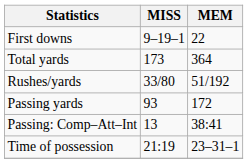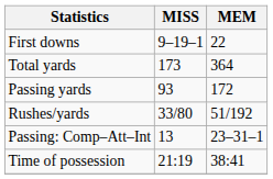rows swapped: Rushes/yards <-> Passing yards
Passing: Comp–Att–Int | MEM: 38:41 -> 23–31–1
Time of possession | MEM: 23–31–1 -> 38:41
